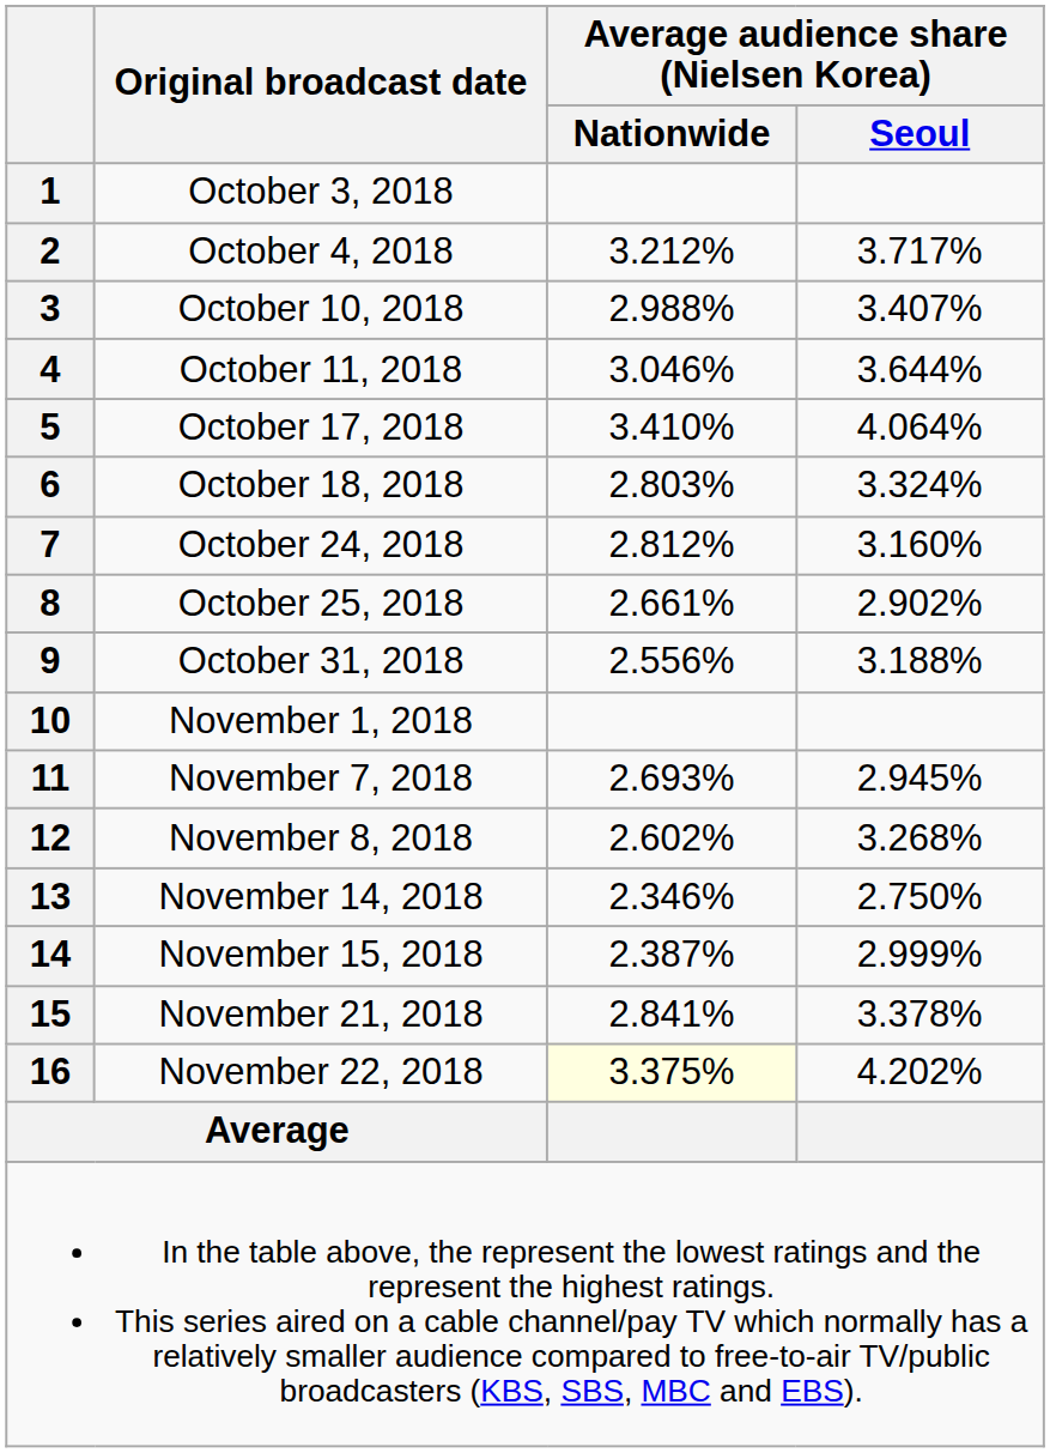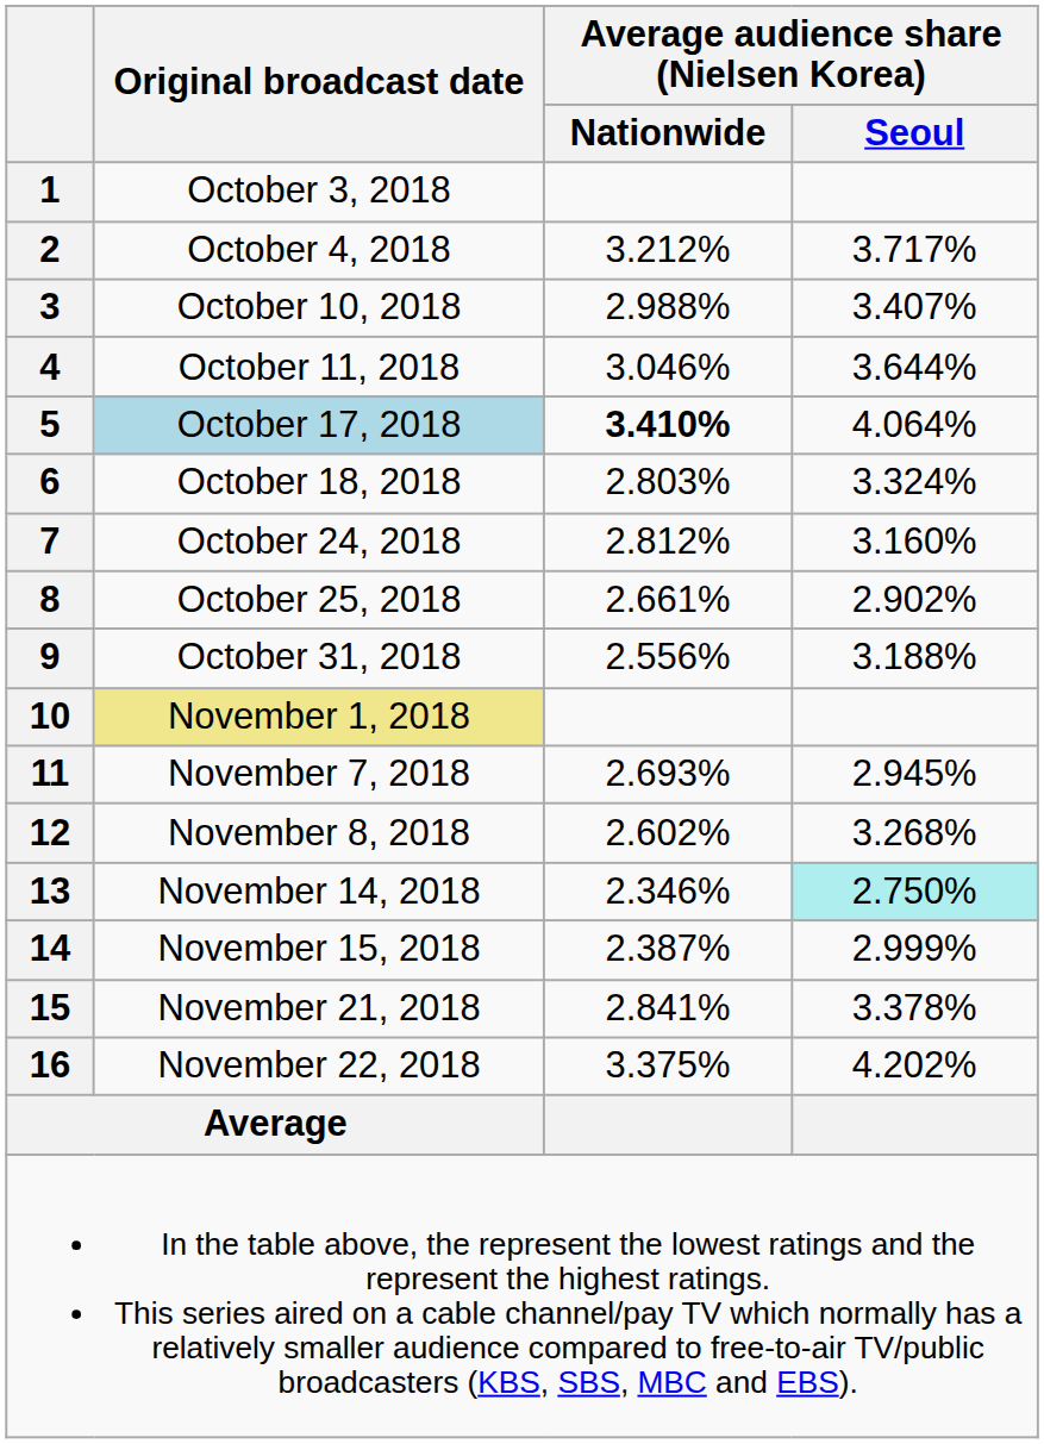5 | Original broadcast date: no background -> lightblue background
5 | Average audience share (Nielsen Korea) / Nationwide: normal -> bold
10 | Original broadcast date: no background -> khaki background
13 | Average audience share (Nielsen Korea) / Seoul: no background -> paleturquoise background
16 | Average audience share (Nielsen Korea) / Nationwide: lightyellow background -> no background
